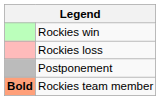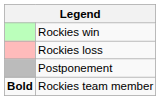Rockies team member | column 1: lightsalmon background -> no background
